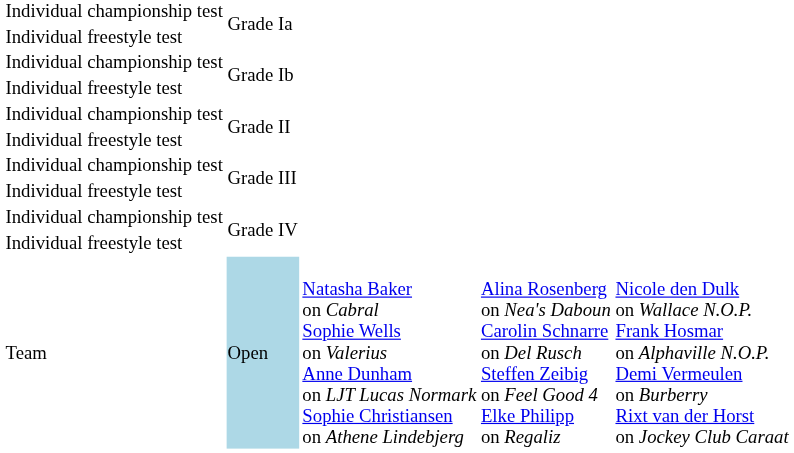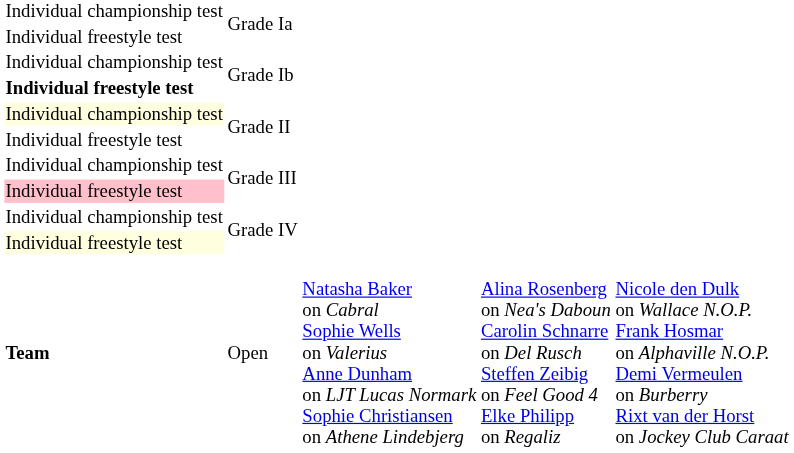Individual freestyle test / Grade Ib | column 1: normal -> bold
Individual championship test / Grade II | column 1: no background -> lightyellow background
Individual freestyle test / Grade III | column 1: no background -> pink background
Individual freestyle test / Grade IV | column 1: no background -> lightyellow background
Open | column 1: normal -> bold
Open | column 2: lightblue background -> no background
